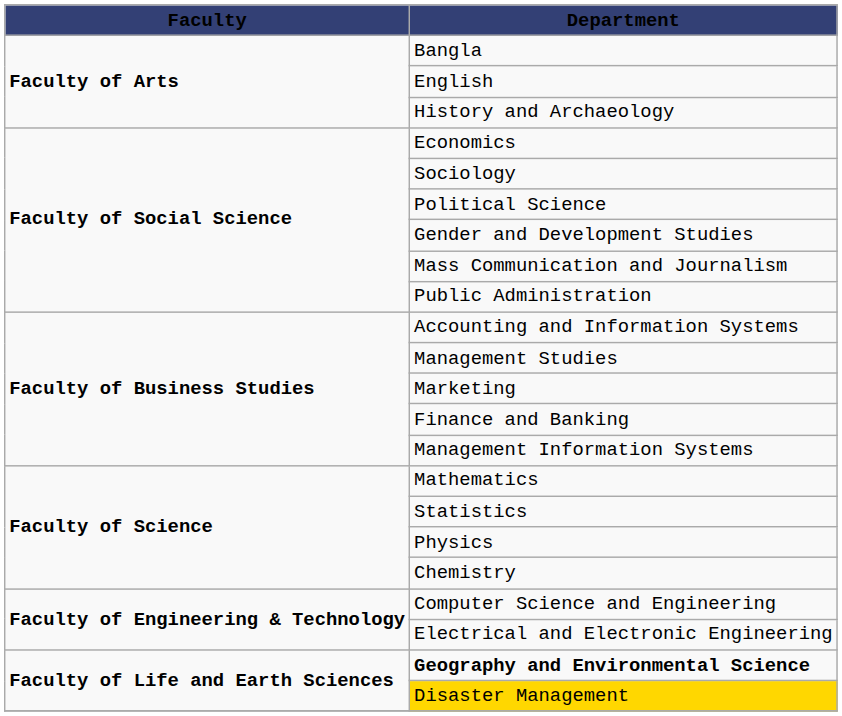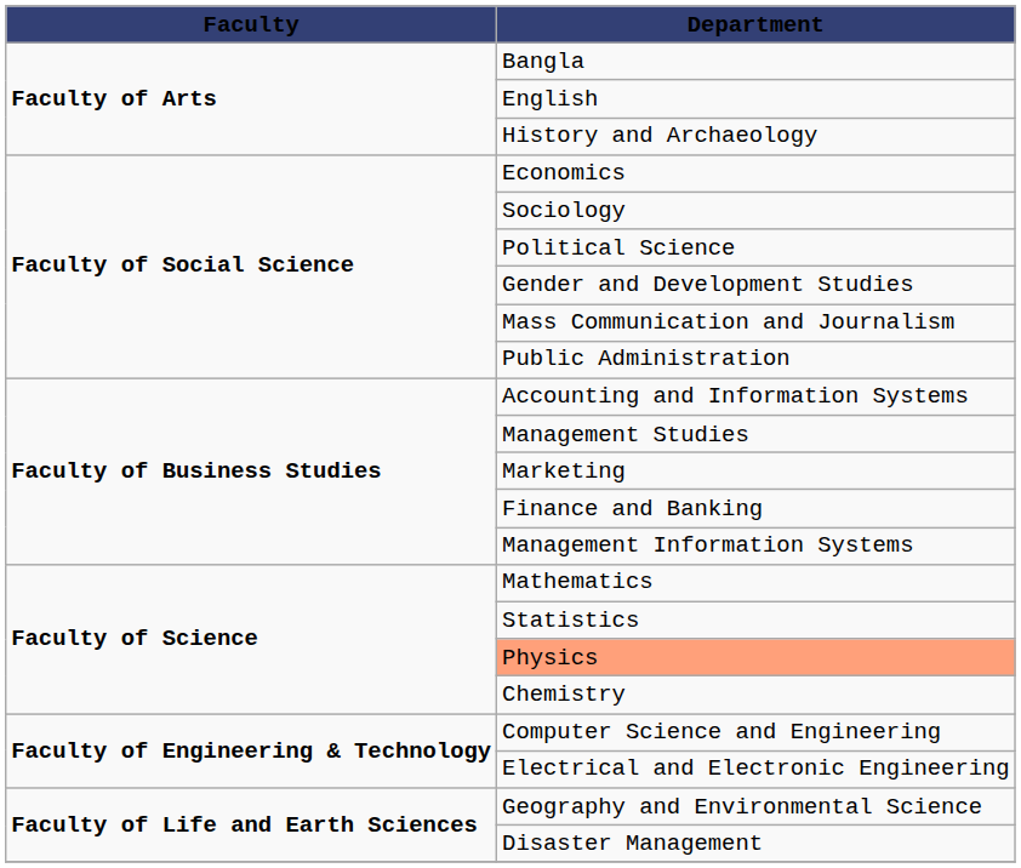Physics | Department: no background -> lightsalmon background
Geography and Environmental Science | Department: bold -> normal
Disaster Management | Department: gold background -> no background
